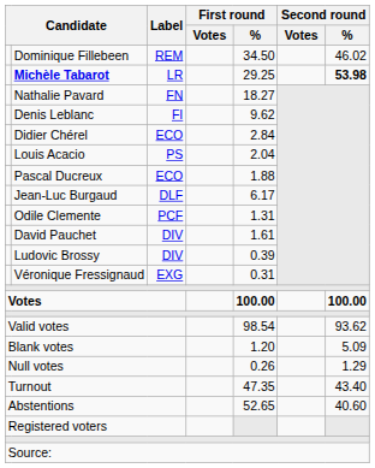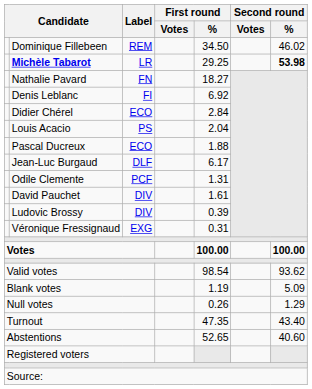Denis Leblanc | First round / %: 9.62 -> 6.92
Blank votes | First round / %: 1.20 -> 1.19
